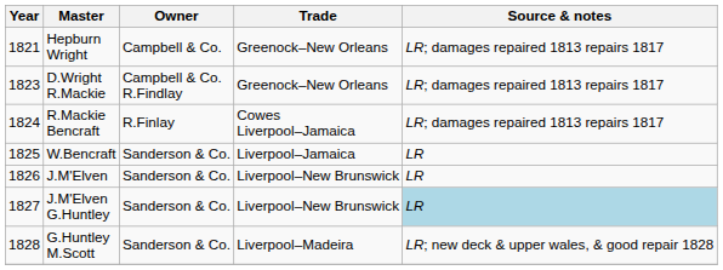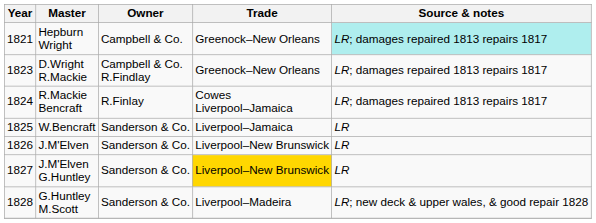Hepburn Wright | Source & notes: no background -> paleturquoise background
J.M'Elven G.Huntley | Trade: no background -> gold background
J.M'Elven G.Huntley | Source & notes: lightblue background -> no background
